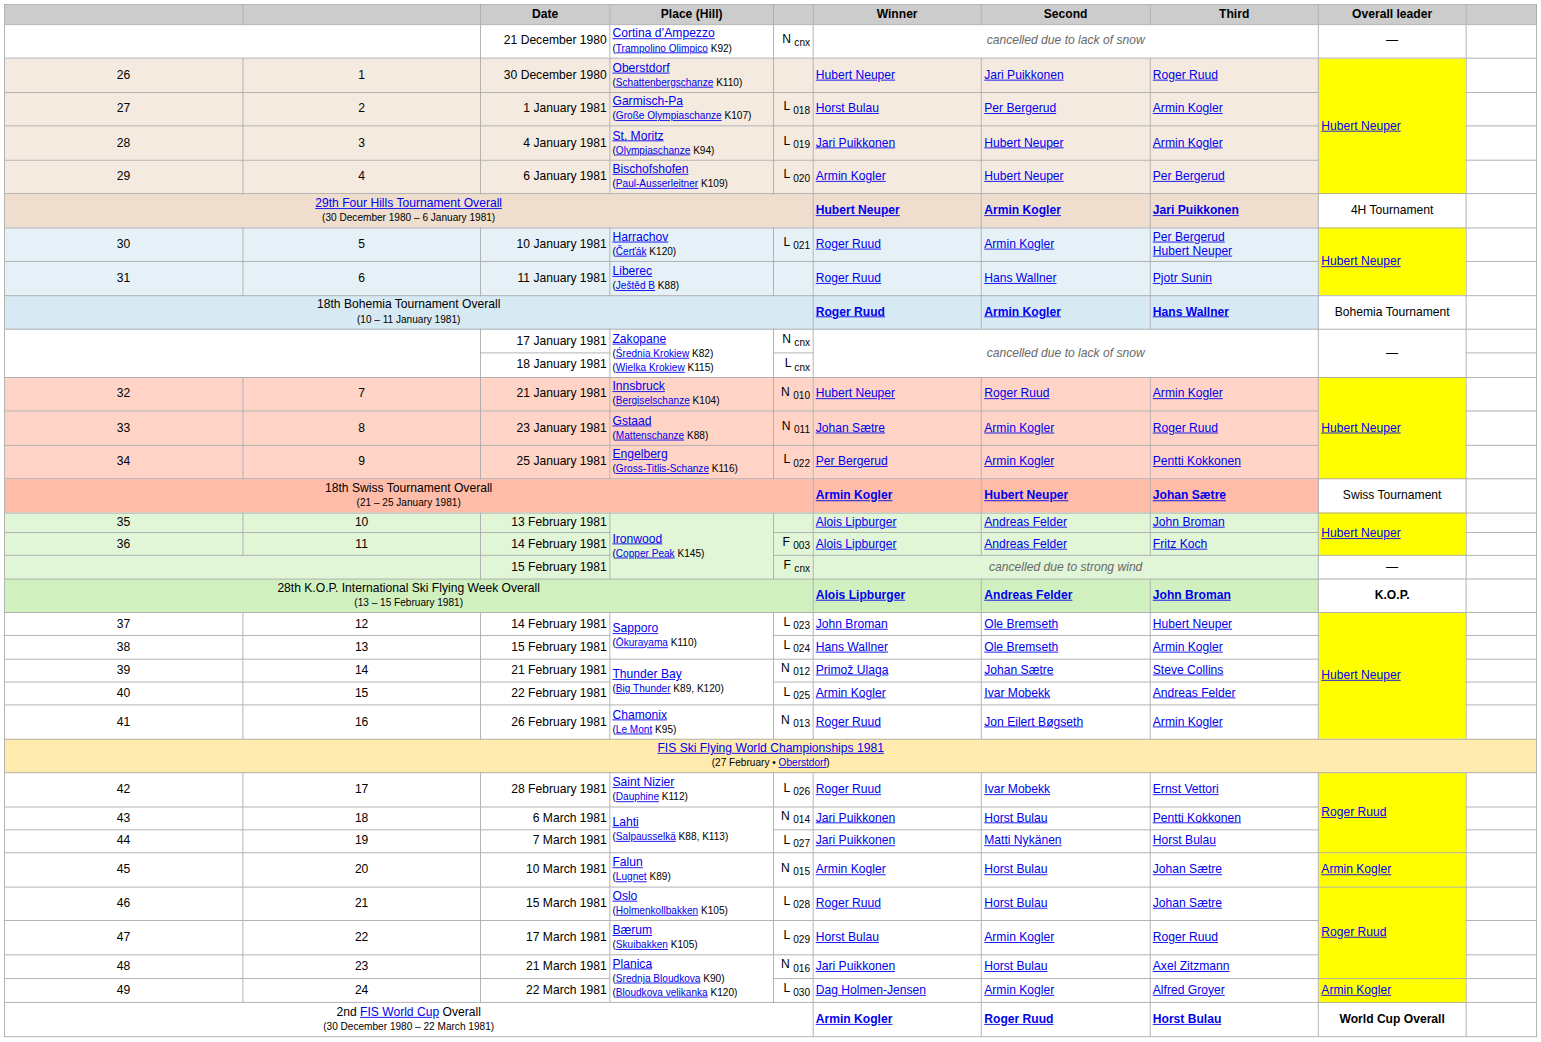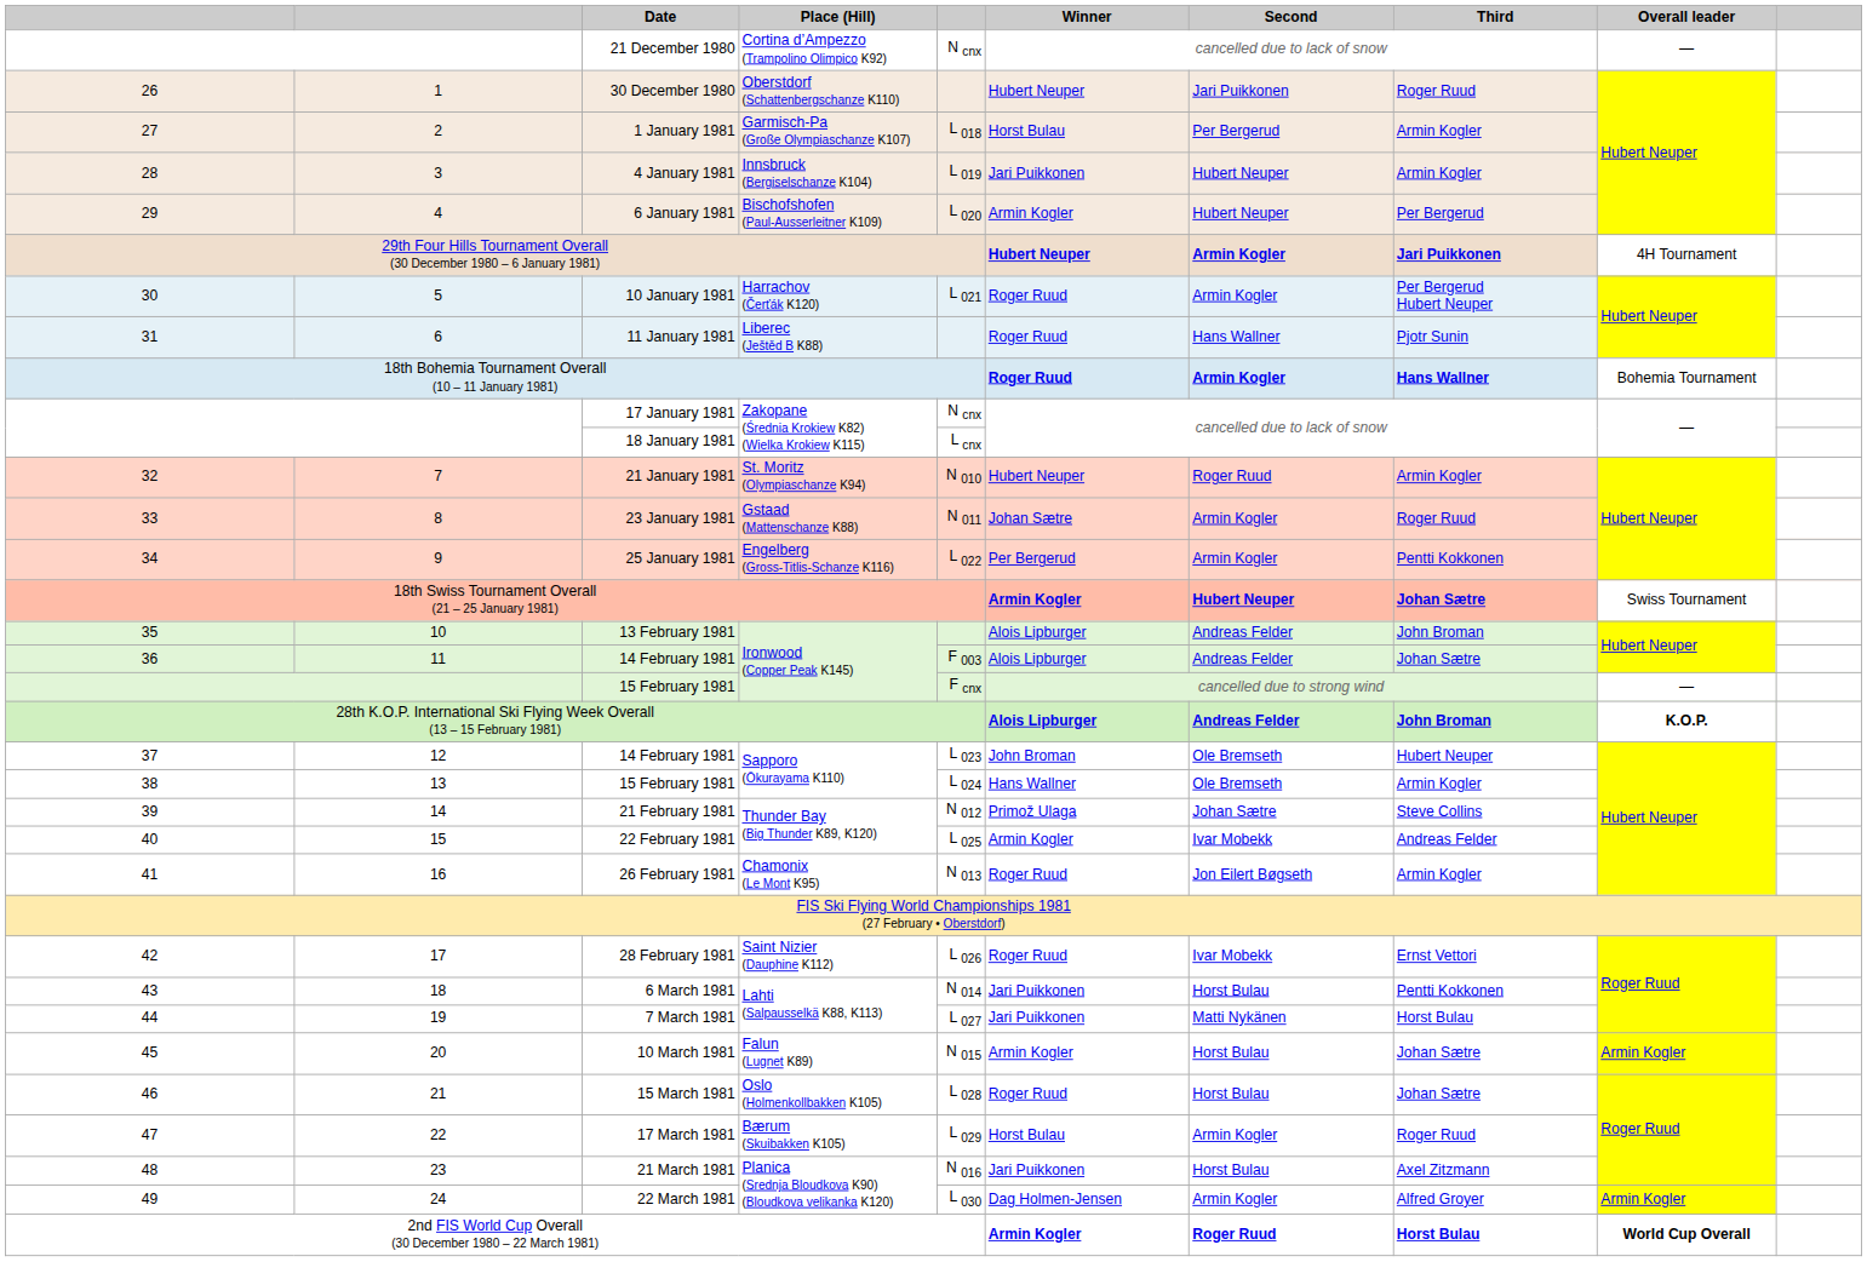4 January 1981 | Place (Hill): St. Moritz (Olympiaschanze K94) -> Innsbruck (Bergiselschanze K104)
21 January 1981 | Place (Hill): Innsbruck (Bergiselschanze K104) -> St. Moritz (Olympiaschanze K94)
36 / 14 February 1981 | Third: Fritz Koch -> Johan Sætre
